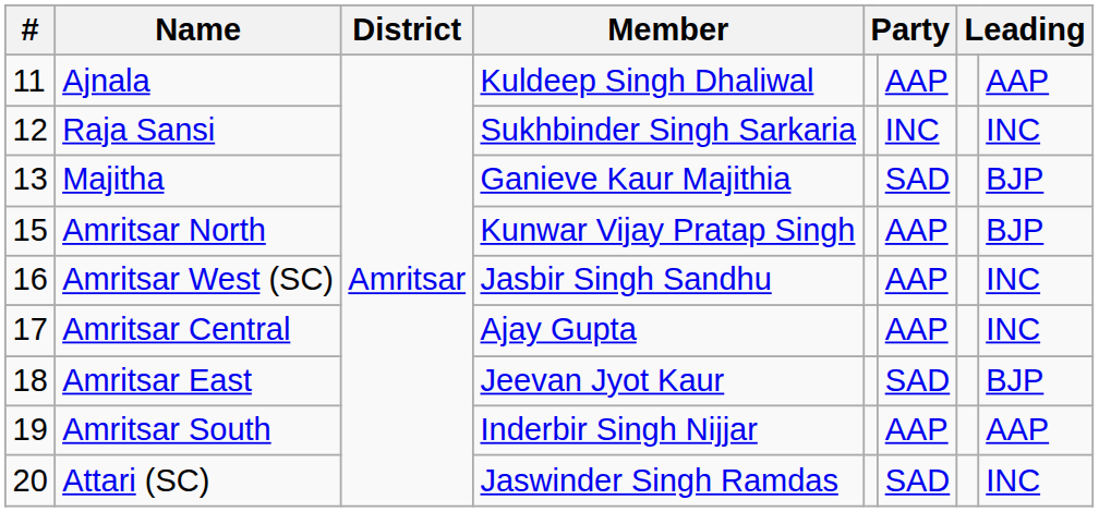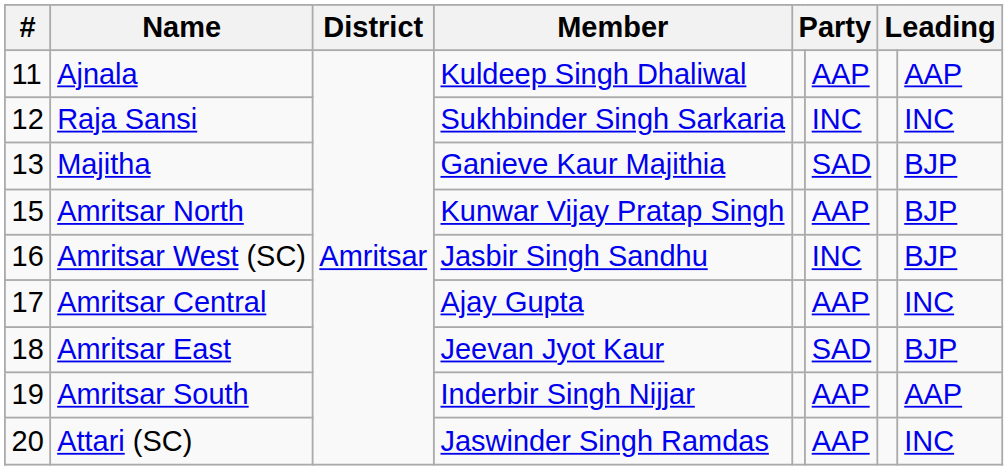Amritsar West (SC) | column 6: AAP -> INC
Amritsar West (SC) | column 8: INC -> BJP
Attari (SC) | column 6: SAD -> AAP
